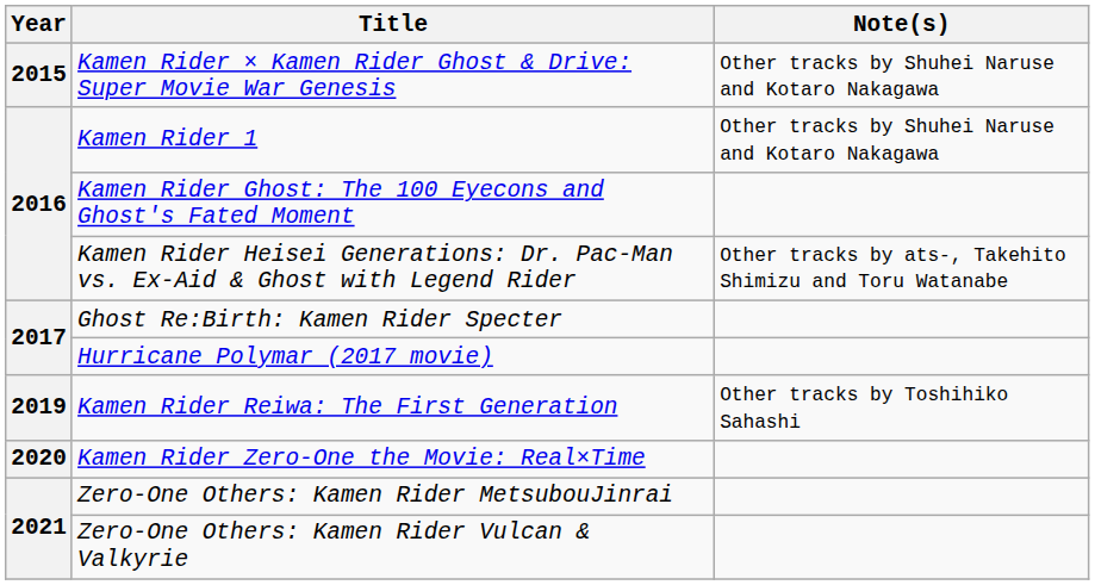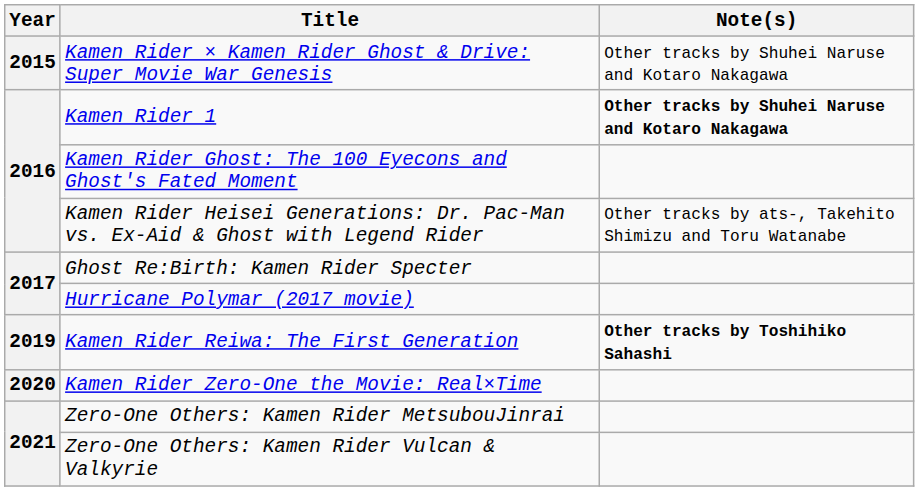Kamen Rider 1 | Note(s): normal -> bold
Kamen Rider Reiwa: The First Generation | Note(s): normal -> bold
